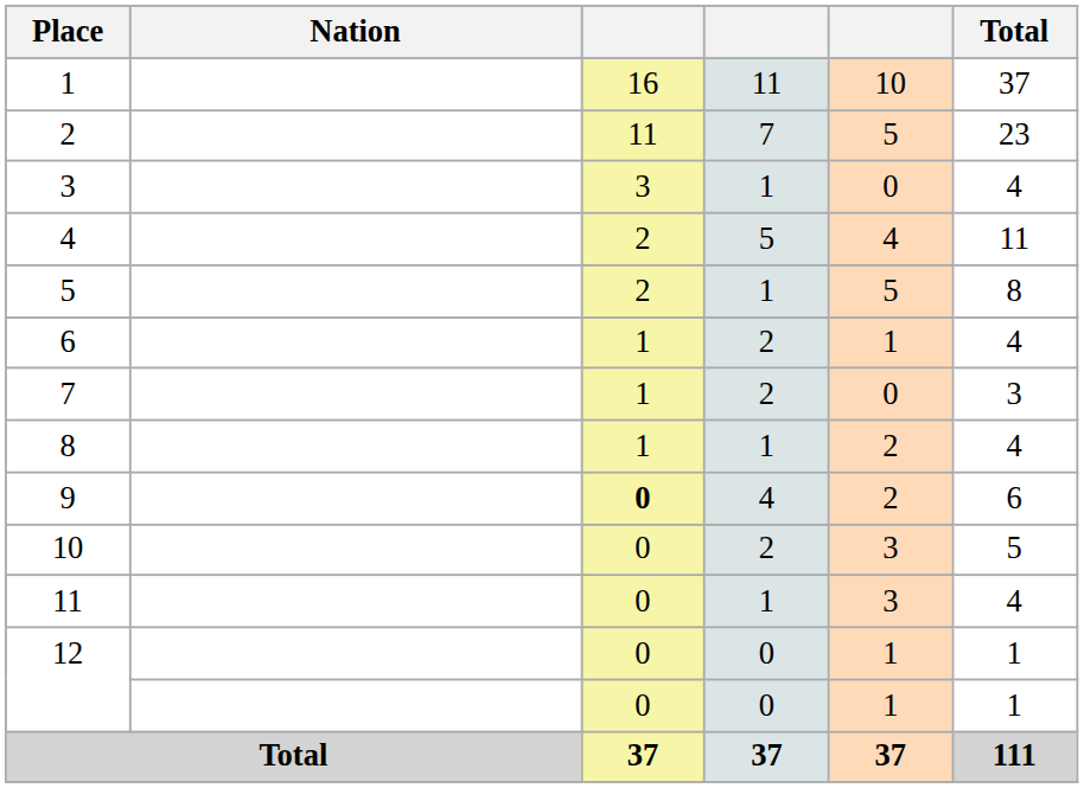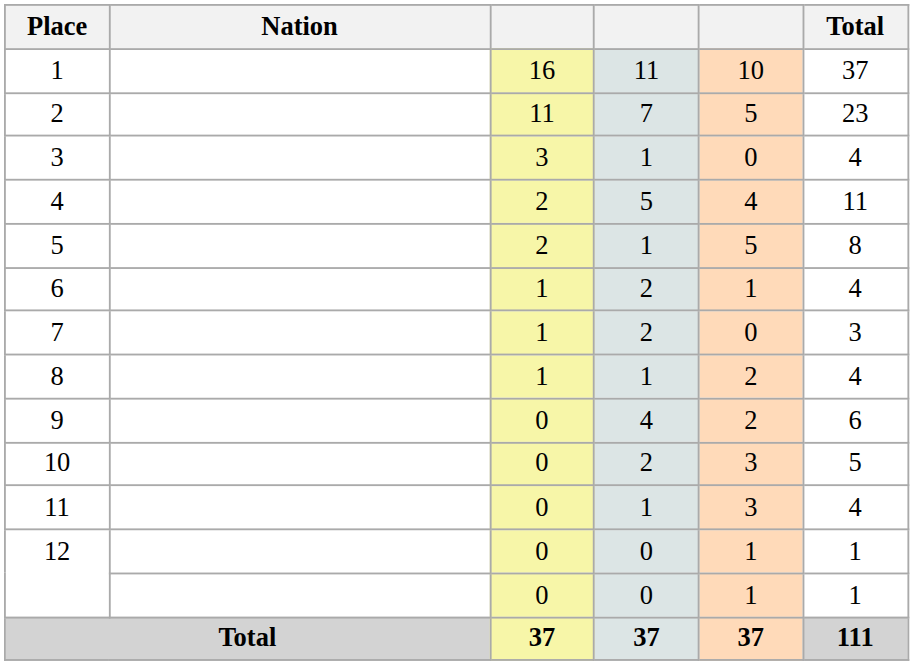9 | column 3: bold -> normal
